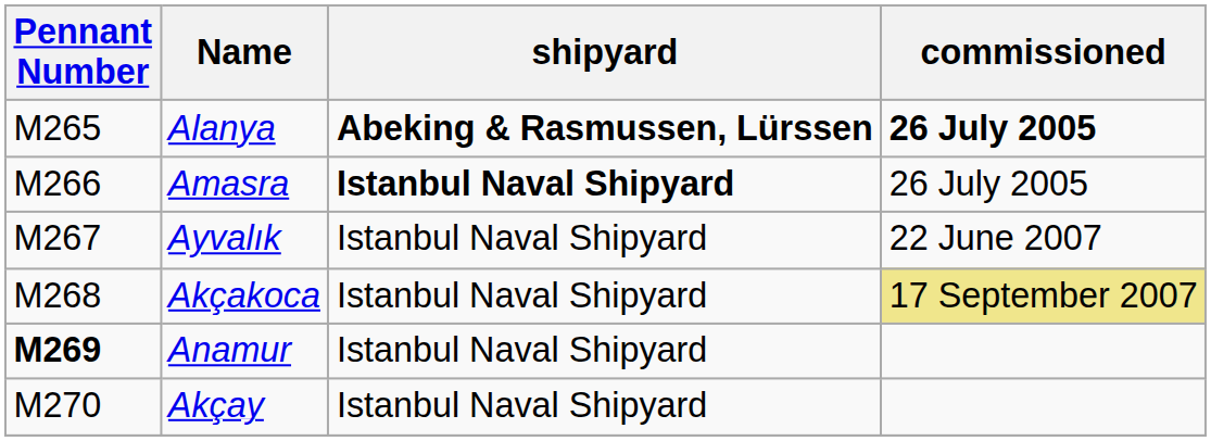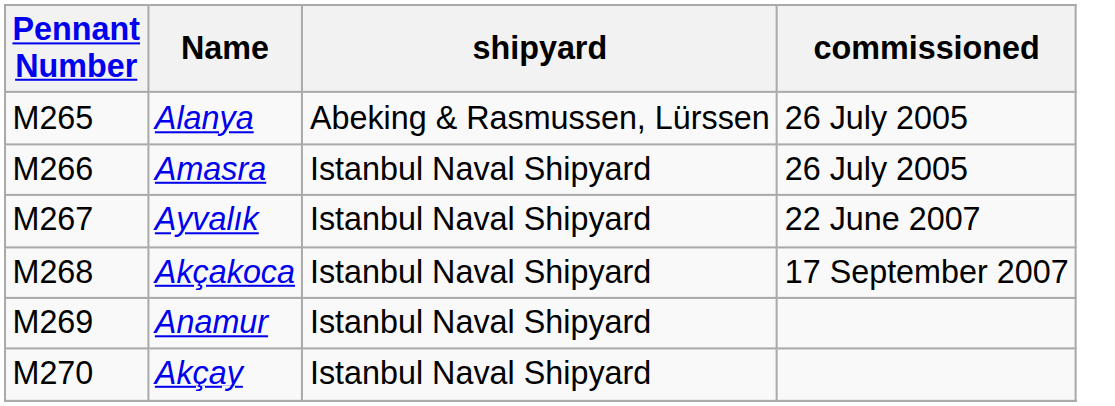Alanya | shipyard: bold -> normal
Alanya | commissioned: bold -> normal
Amasra | shipyard: bold -> normal
Akçakoca | commissioned: khaki background -> no background
Anamur | Pennant Number: bold -> normal
